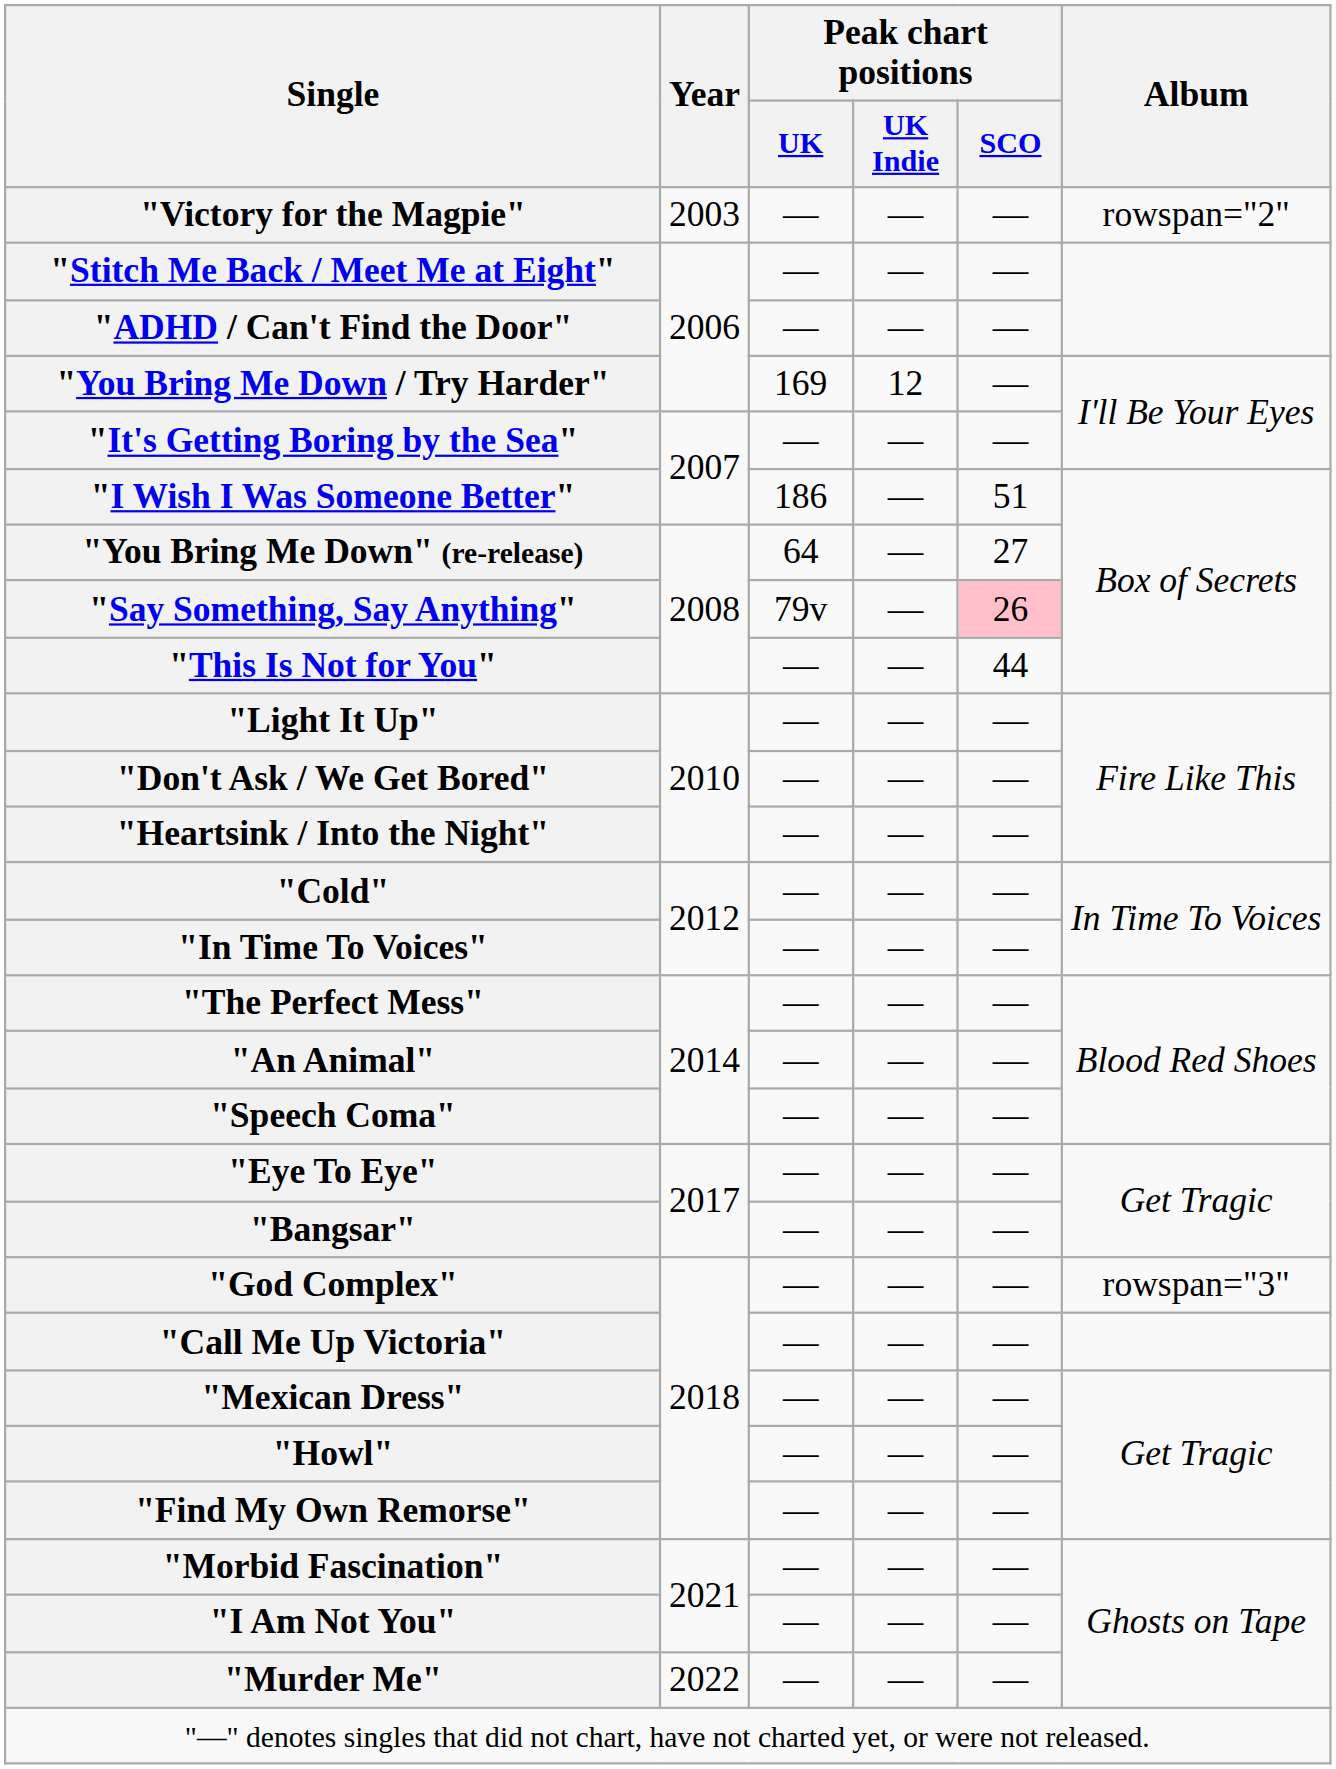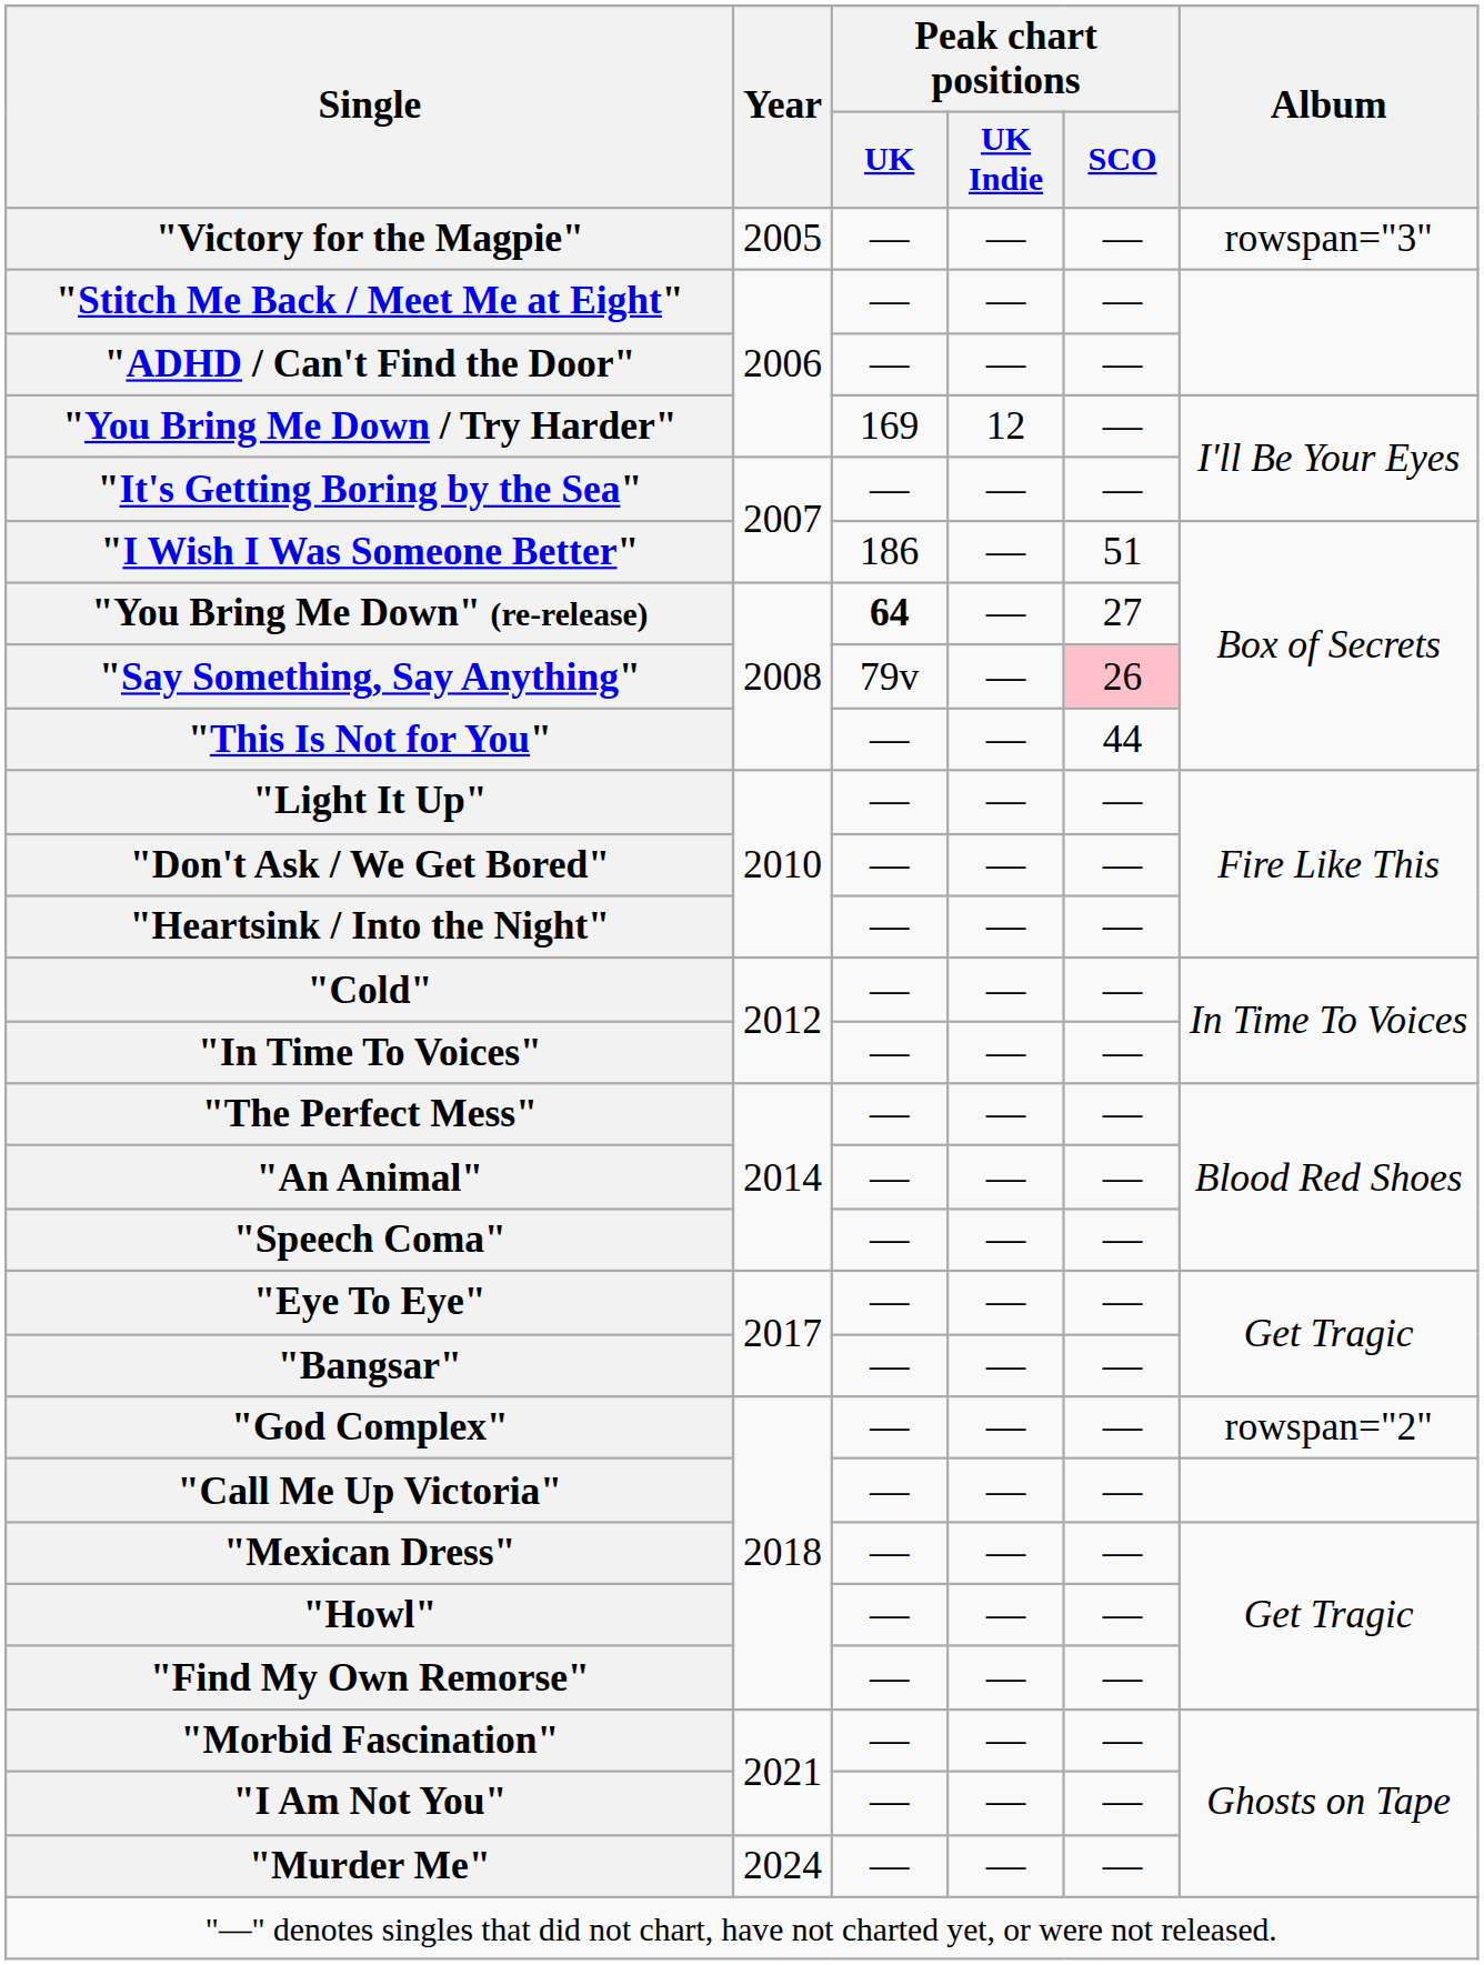"Victory for the Magpie" | Year: 2003 -> 2005
"Victory for the Magpie" | Album: rowspan="2" -> rowspan="3"
"You Bring Me Down" (re-release) | Peak chart positions / UK: normal -> bold
"God Complex" | Album: rowspan="3" -> rowspan="2"
"Murder Me" | Year: 2022 -> 2024
